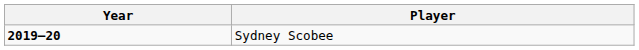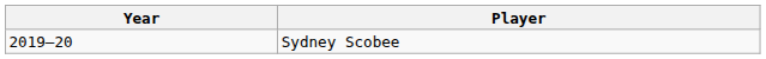Sydney Scobee | Year: bold -> normal
